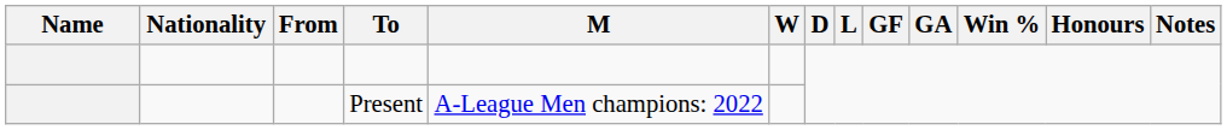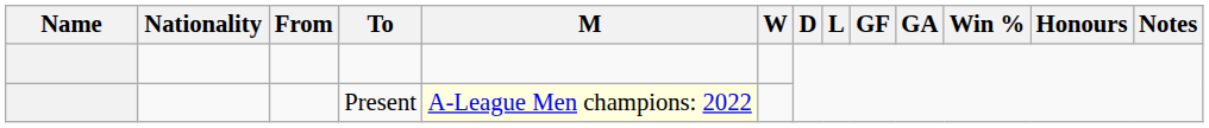Present | M: no background -> lightyellow background
